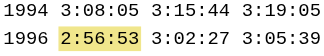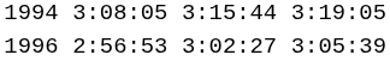1996 | column 2: khaki background -> no background
